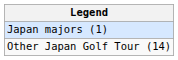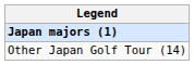row 2 | column 1: normal -> bold
